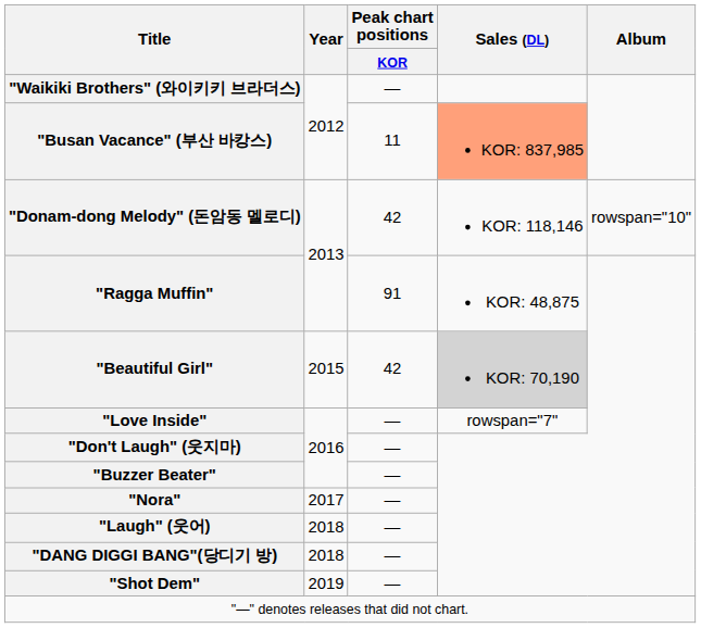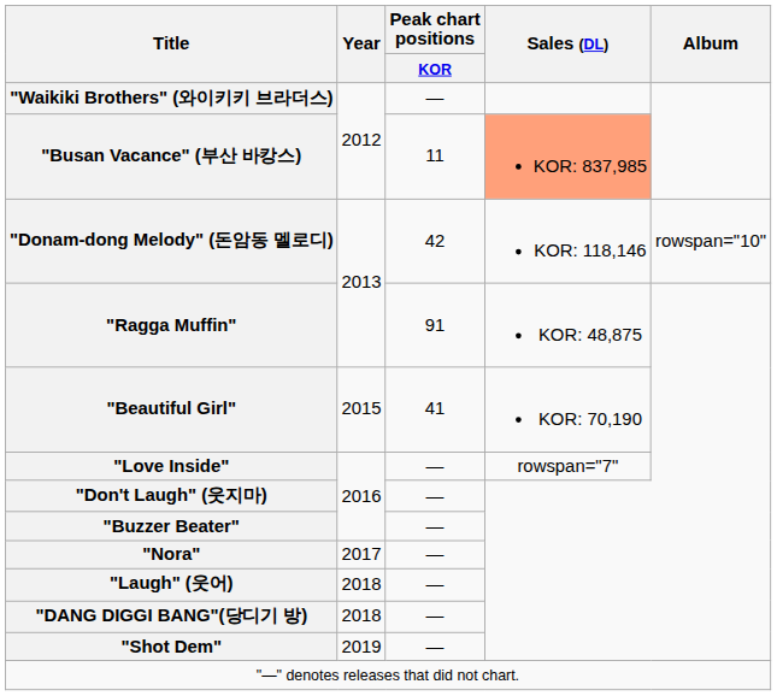"Beautiful Girl" | Peak chart positions / KOR: 42 -> 41
"Beautiful Girl" | Sales (DL): lightgrey background -> no background
